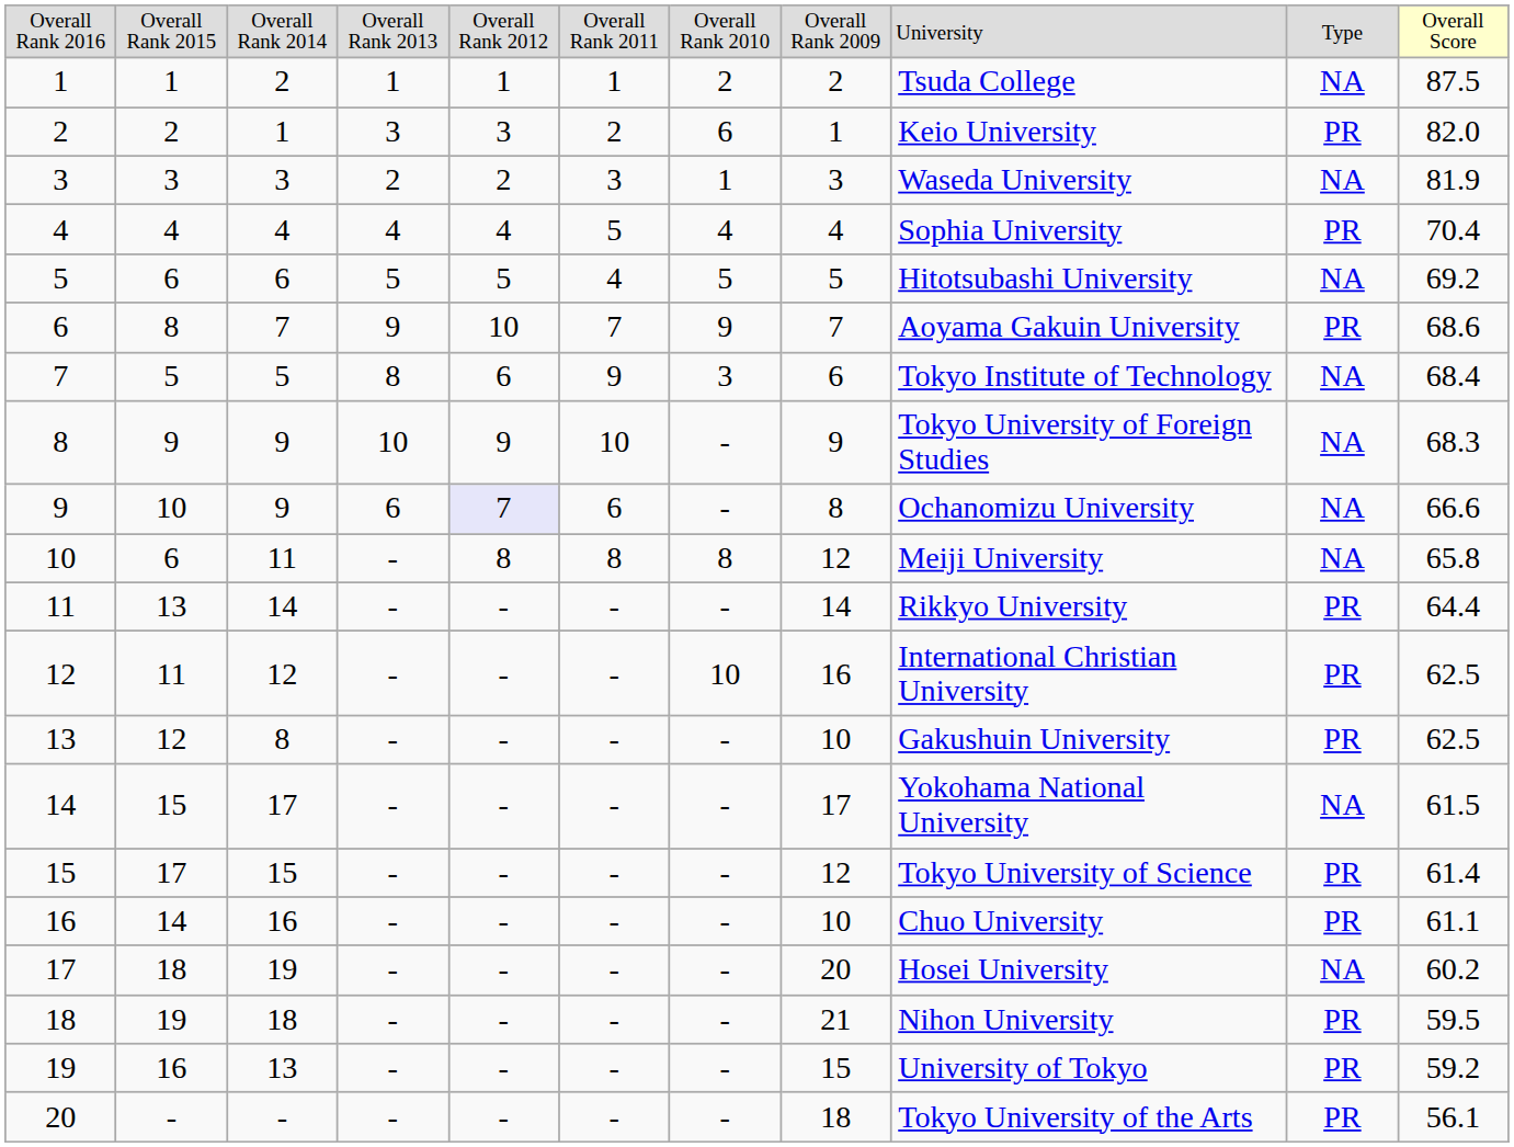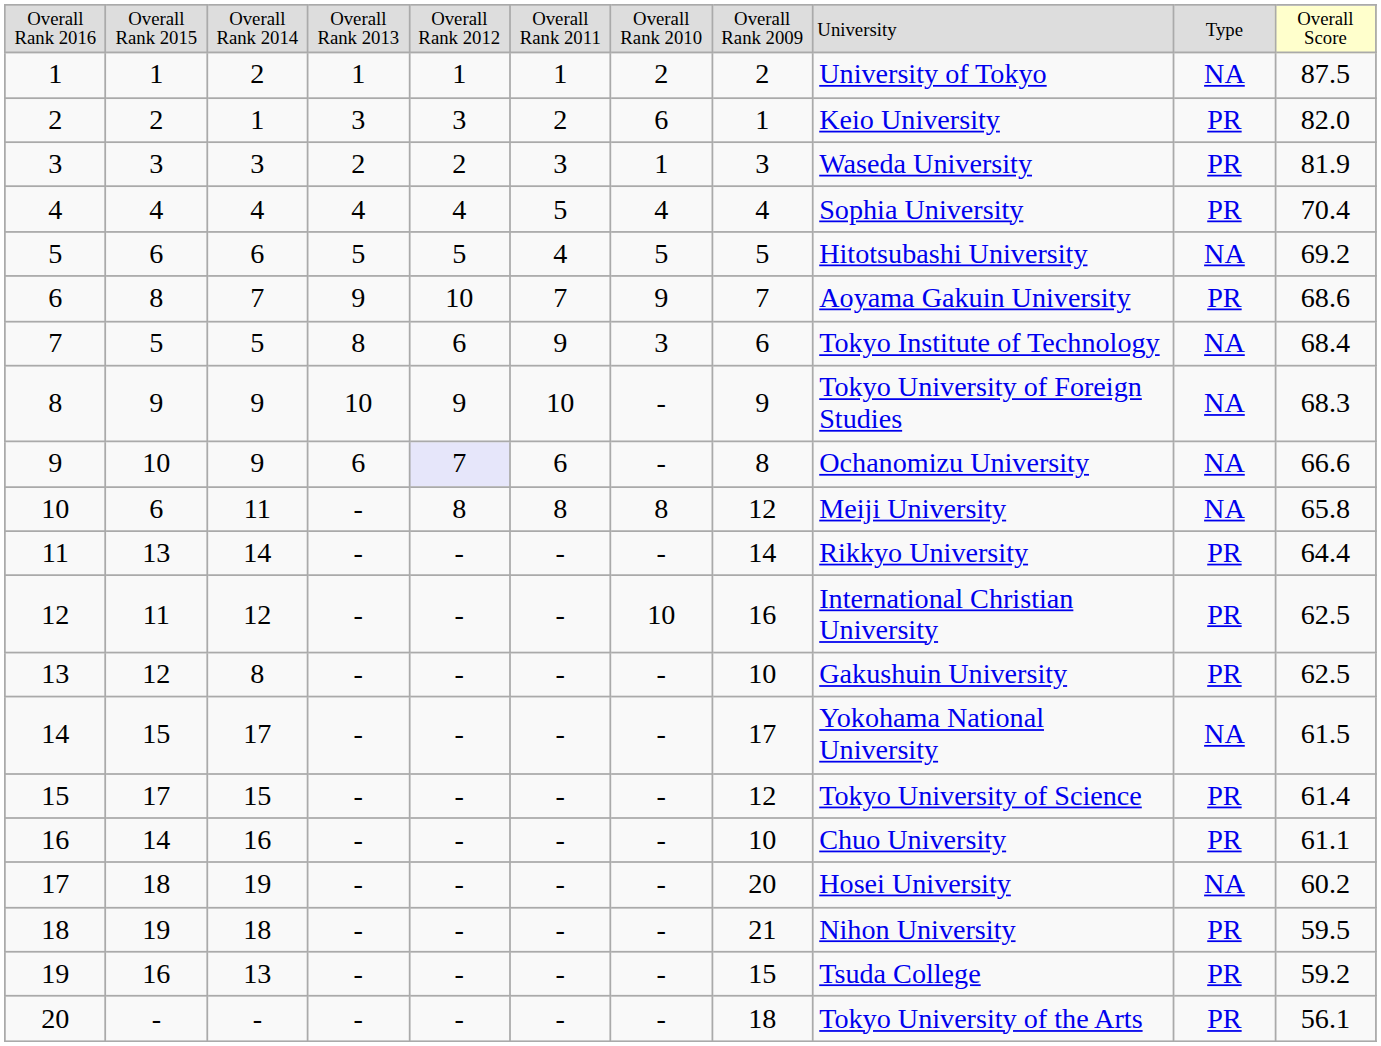row 2 | column 9: Tsuda College -> University of Tokyo
row 4 | column 10: NA -> PR
row 20 | column 9: University of Tokyo -> Tsuda College
